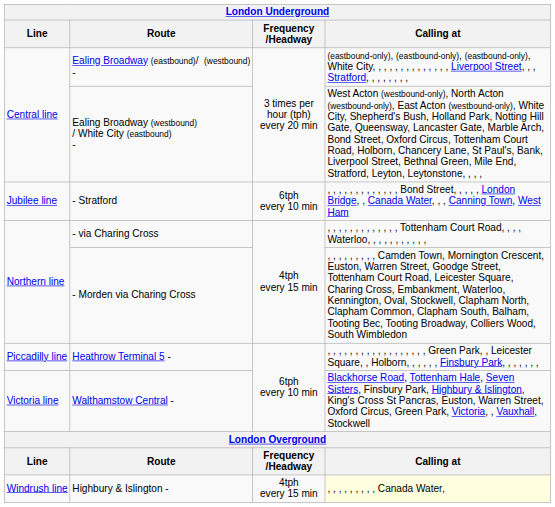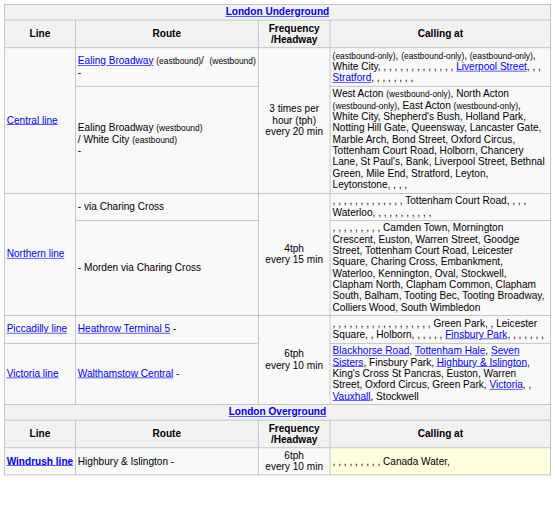- row: Jubilee line | - Stratford | 6tph every 10 min | , , , , , , , , , , , , , Bond Street, , , , , London Bridge, , Canada Water, , , Canning Town, West Ham
Highbury & Islington - | Line: normal -> bold
Highbury & Islington - | Frequency /Headway: 4tph every 15 min -> 6tph every 10 min
